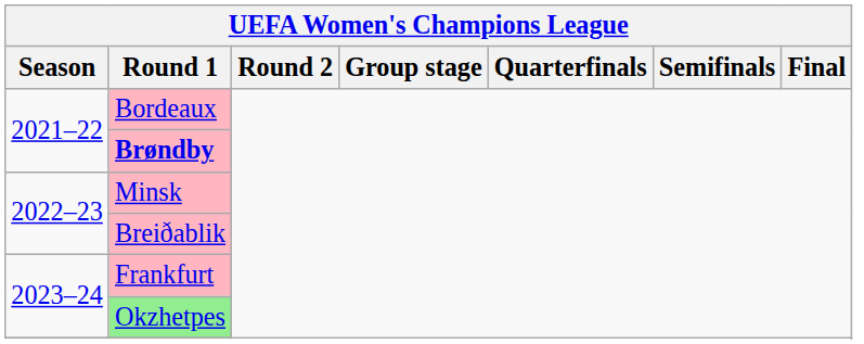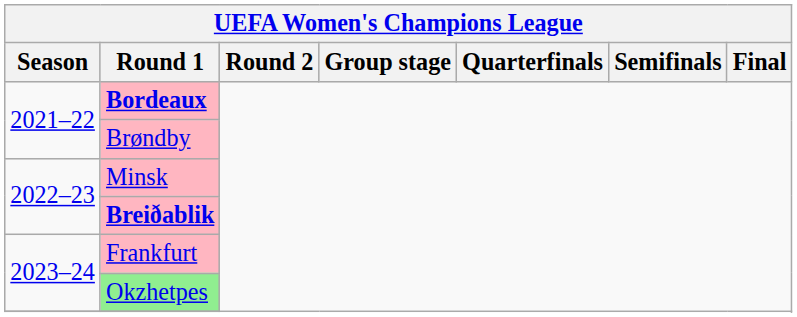Bordeaux | Round 1: normal -> bold
Brøndby | Round 1: bold -> normal
Breiðablik | Round 1: normal -> bold
